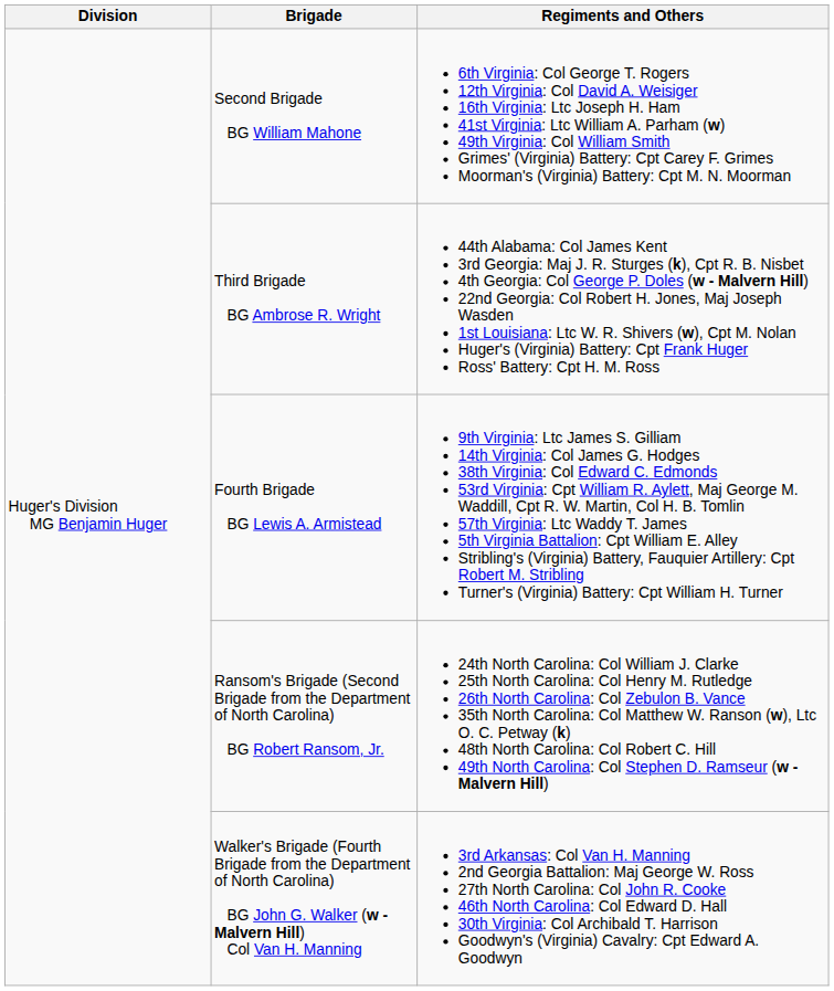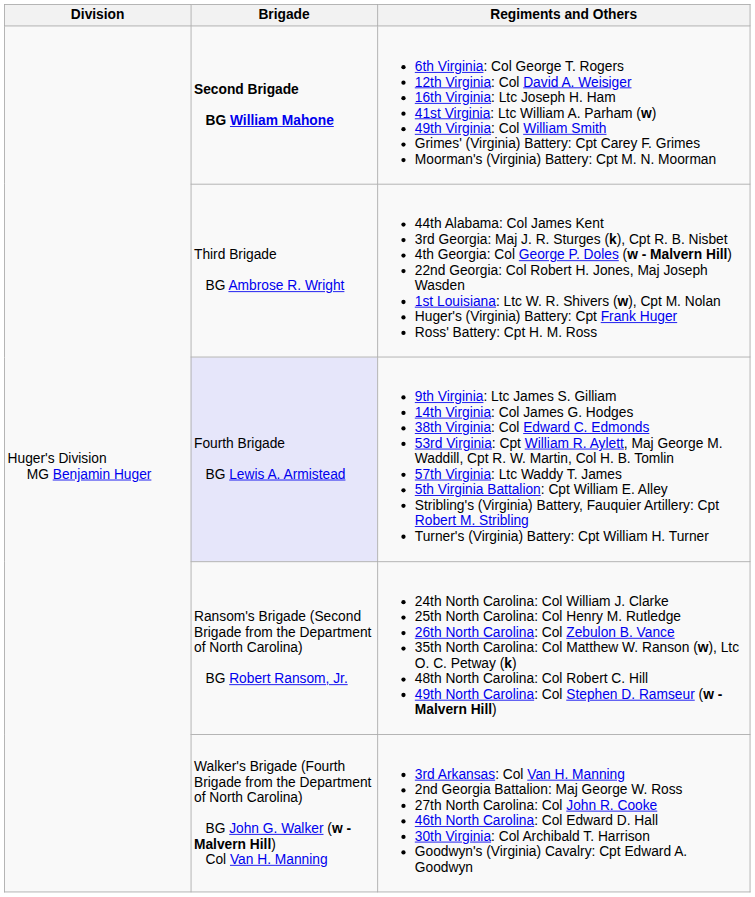Second Brigade BG William Mahone | Brigade: normal -> bold
Fourth Brigade BG Lewis A. Armistead | Brigade: no background -> lavender background
